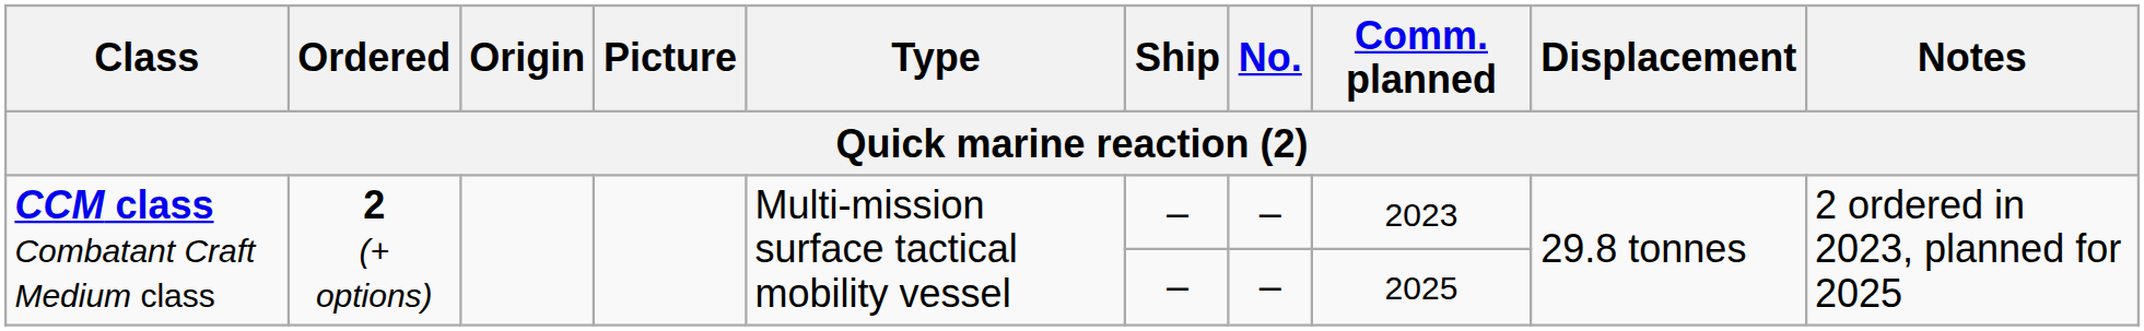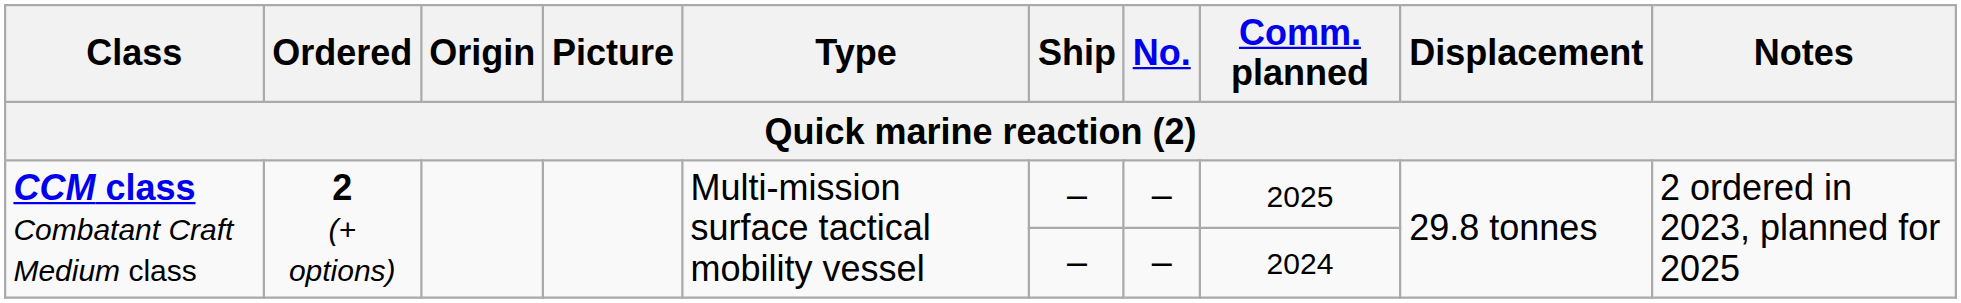row 3 | Comm. planned: 2023 -> 2025
row 4 | Comm. planned: 2025 -> 2024
